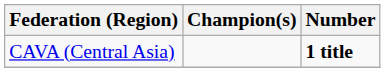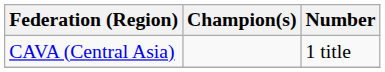CAVA (Central Asia) | Number: bold -> normal
